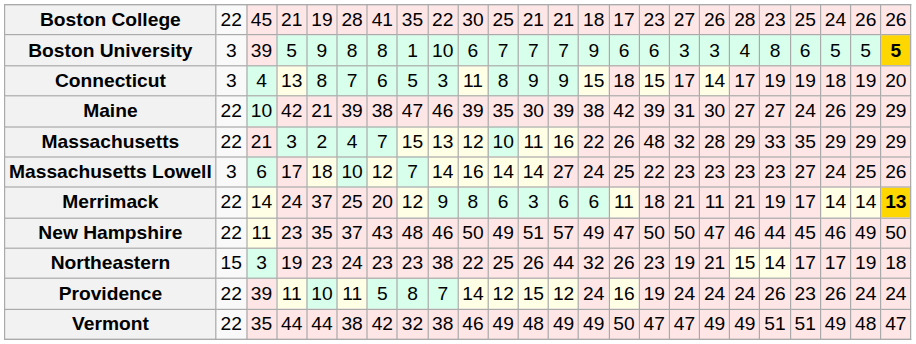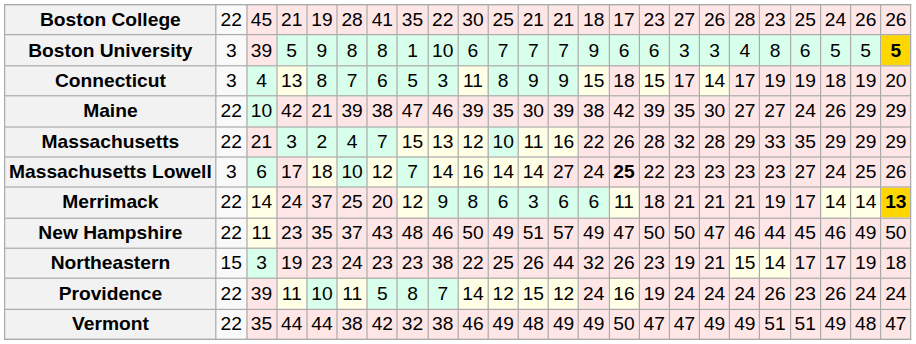Maine | column 17: 31 -> 35
Massachusetts | column 16: 48 -> 28
Massachusetts Lowell | column 15: normal -> bold
Merrimack | column 18: 11 -> 21
